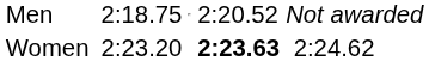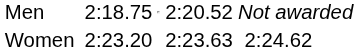Women | column 3: bold -> normal
